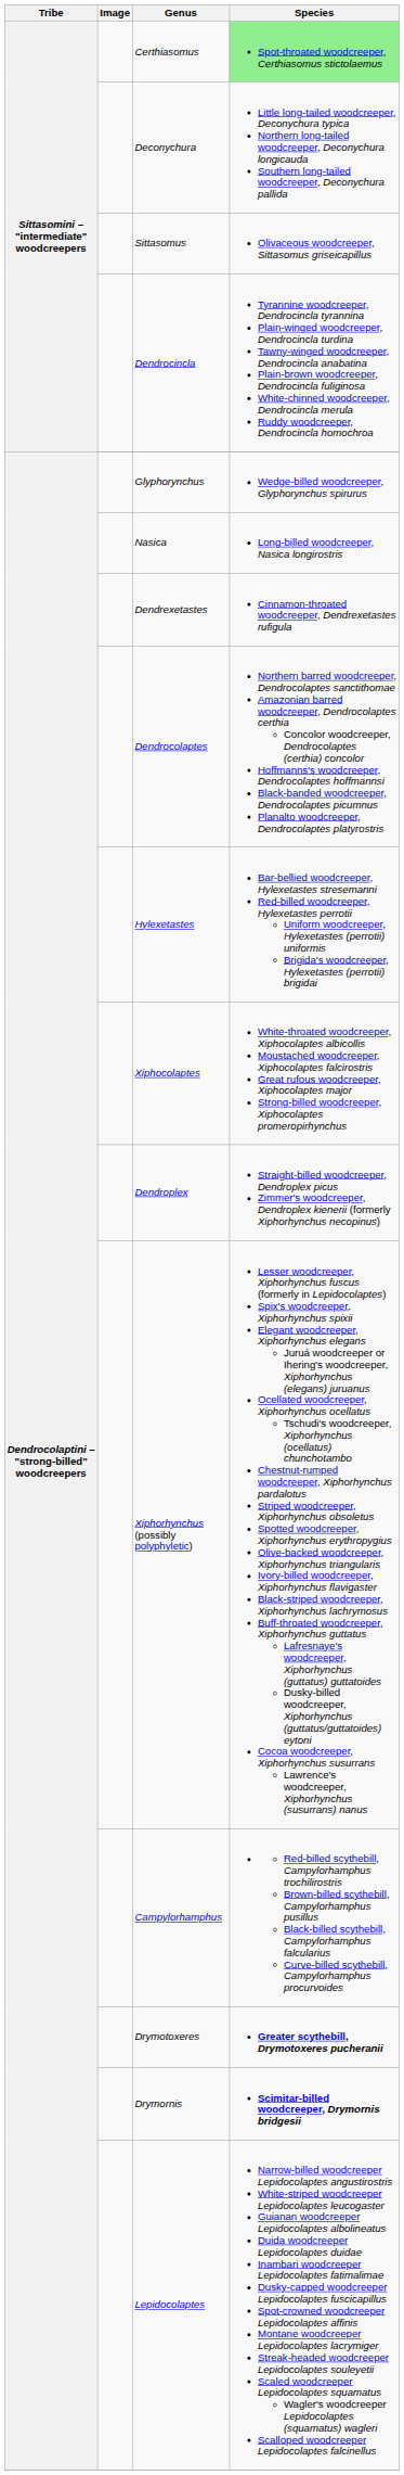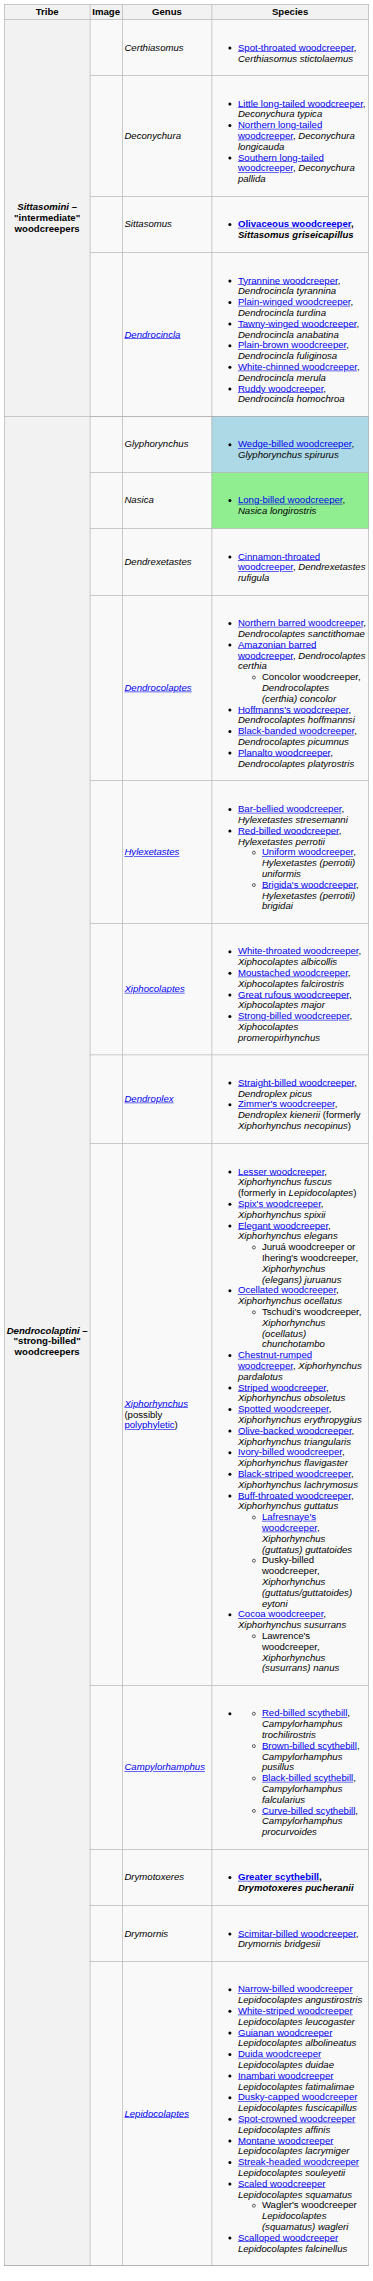Certhiasomus | Species: lightgreen background -> no background
Sittasomus | Species: normal -> bold
Glyphorynchus | Species: no background -> lightblue background
Nasica | Species: no background -> lightgreen background
Drymornis | Species: bold -> normal
